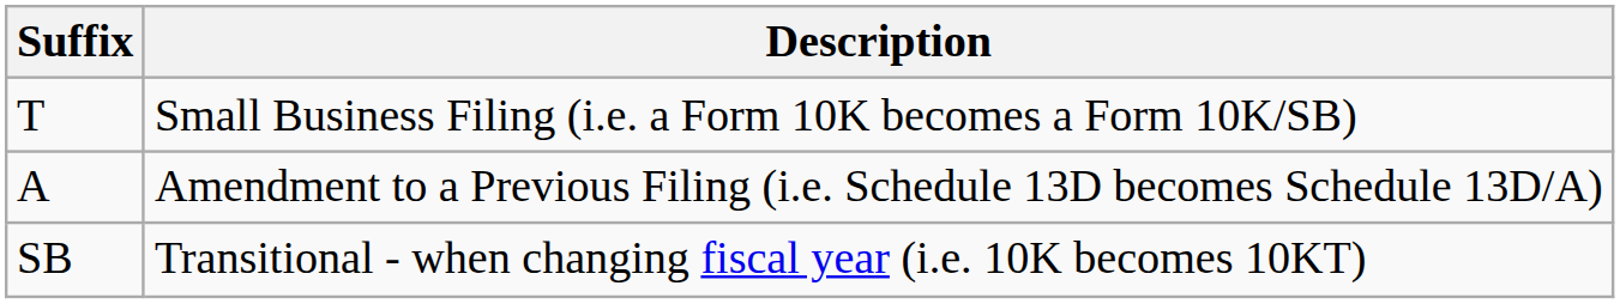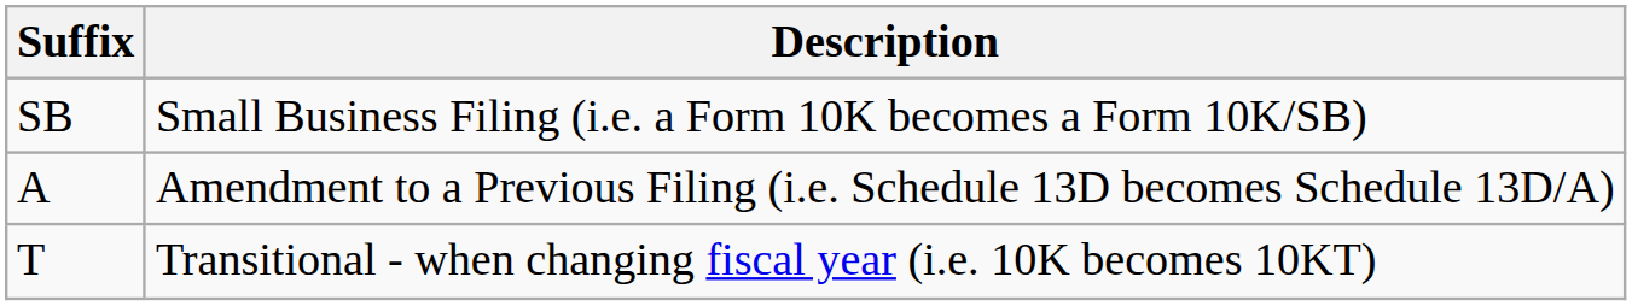row 2 | Suffix: T -> SB
row 4 | Suffix: SB -> T
